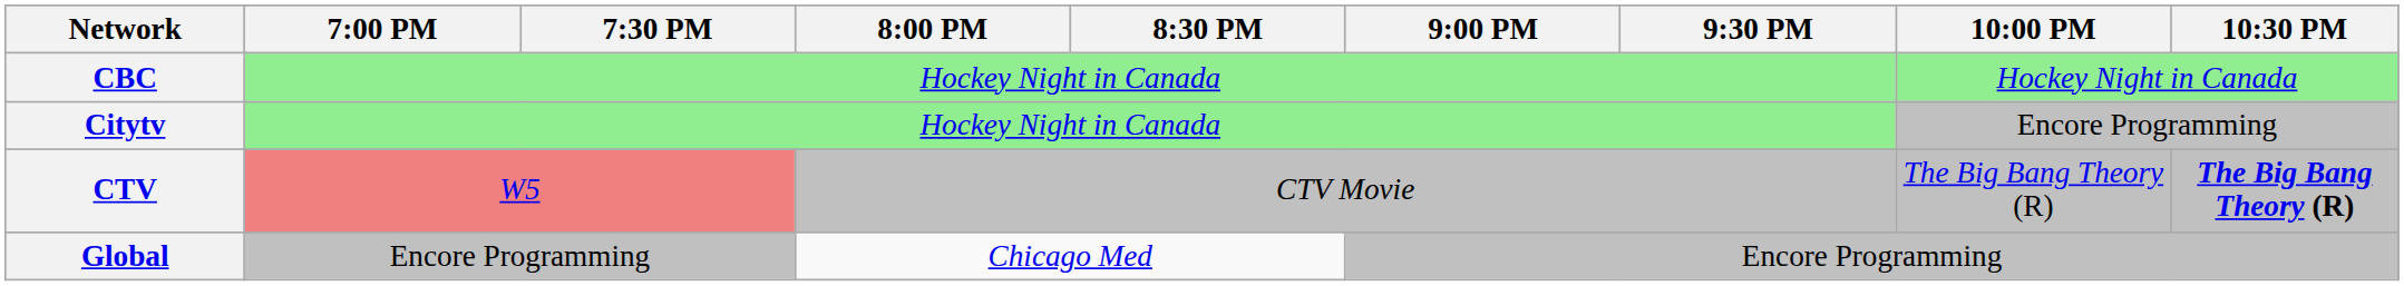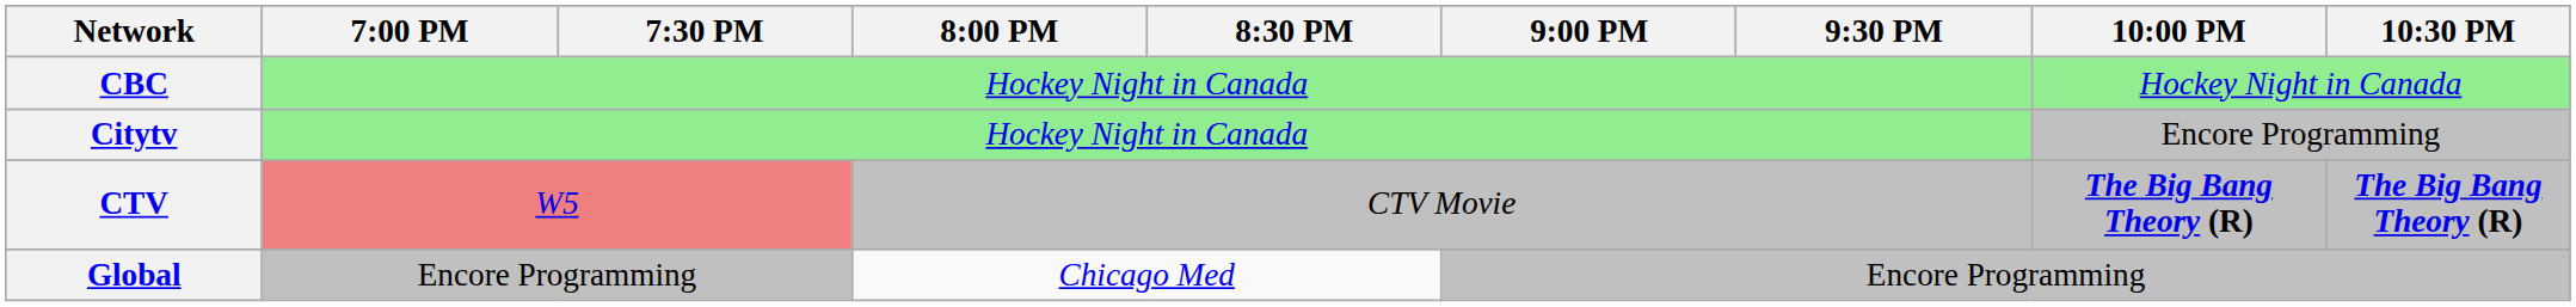CTV | 10:00 PM: normal -> bold
